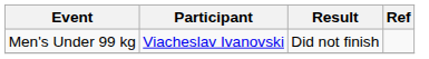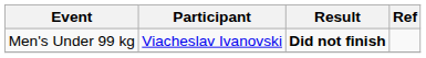Men's Under 99 kg | Result: normal -> bold
